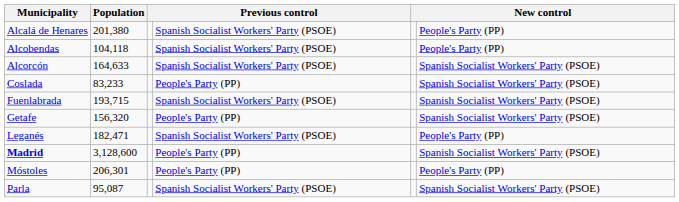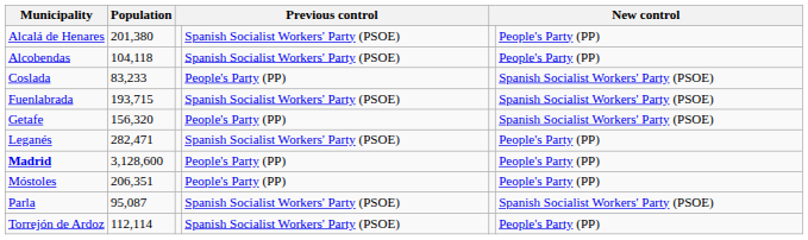- row: Alcorcón | 164,633 | Spanish Socialist Workers' Party (PSOE) | Spanish Socialist Workers' Party (PSOE)
Leganés | Population: 182,471 -> 282,471
Madrid | column 6: Spanish Socialist Workers' Party (PSOE) -> People's Party (PP)
Móstoles | Population: 206,301 -> 206,351
+ row: Torrejón de Ardoz | 112,114 | Spanish Socialist Workers' Party (PSOE) | People's Party (PP)
